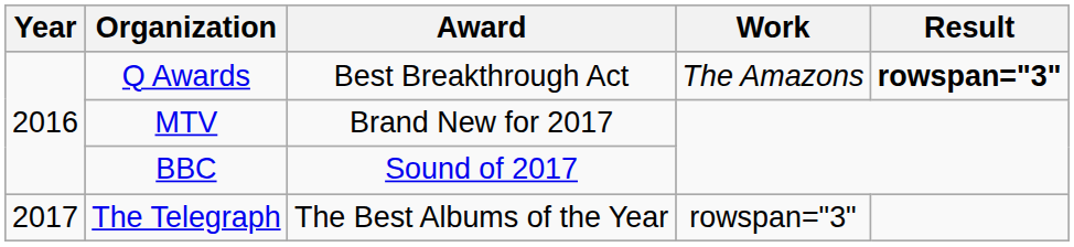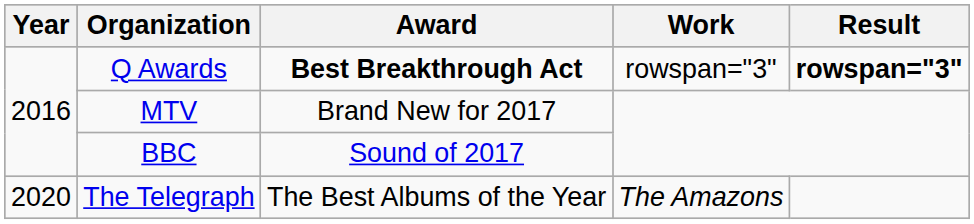Q Awards | Award: normal -> bold
Q Awards | Work: The Amazons -> rowspan="3"
The Telegraph | Year: 2017 -> 2020
The Telegraph | Work: rowspan="3" -> The Amazons
